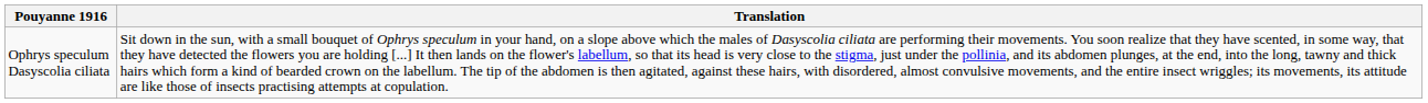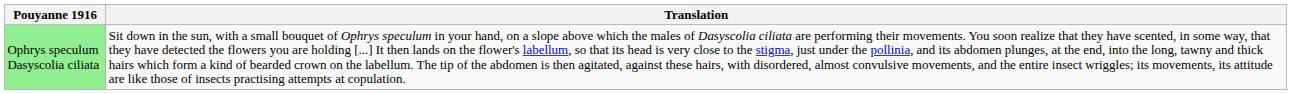Ophrys speculum Dasyscolia ciliata | Pouyanne 1916: no background -> lightgreen background
